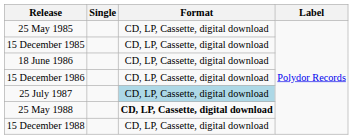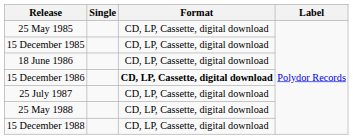15 December 1986 | Format: normal -> bold
25 July 1987 | Format: lightblue background -> no background
25 May 1988 | Format: bold -> normal
